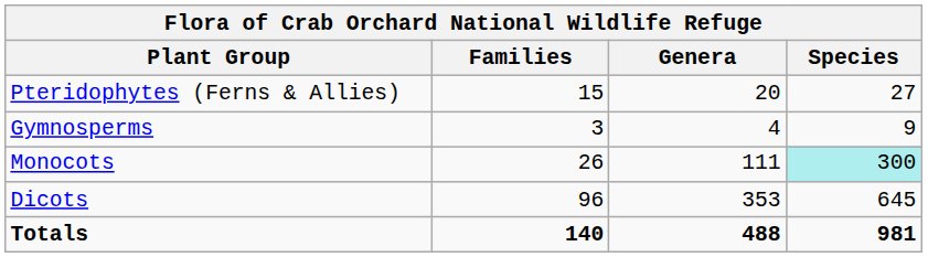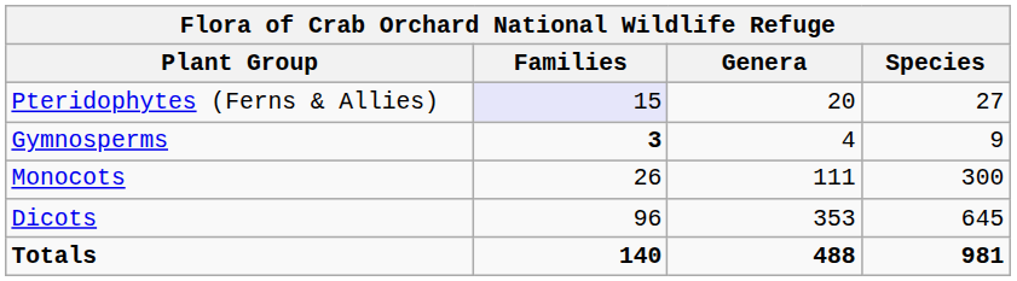Pteridophytes (Ferns & Allies) | Families: no background -> lavender background
Gymnosperms | Families: normal -> bold
Monocots | Species: paleturquoise background -> no background
